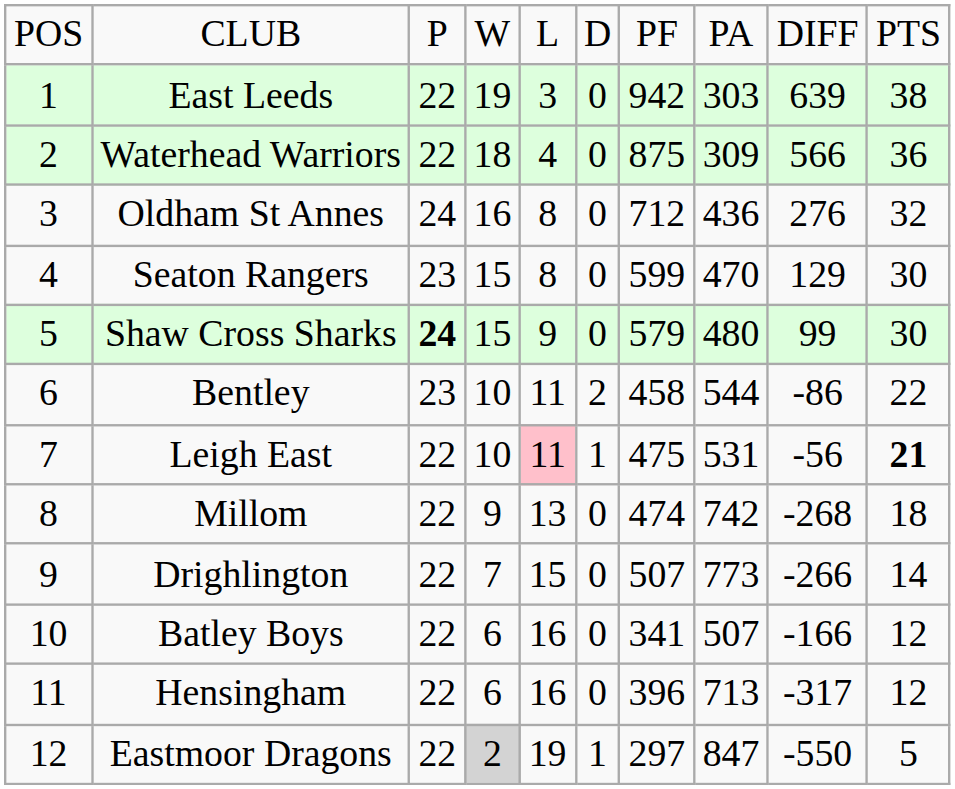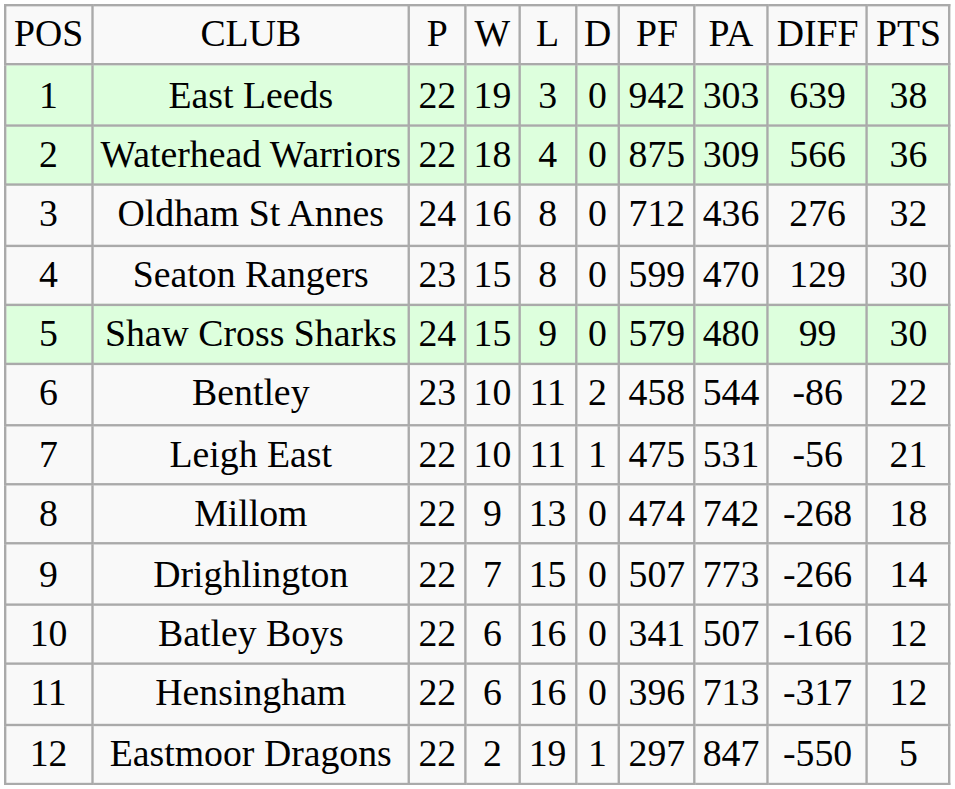Shaw Cross Sharks | column 3: bold -> normal
Leigh East | column 5: pink background -> no background
Leigh East | column 10: bold -> normal
Eastmoor Dragons | column 4: lightgrey background -> no background
